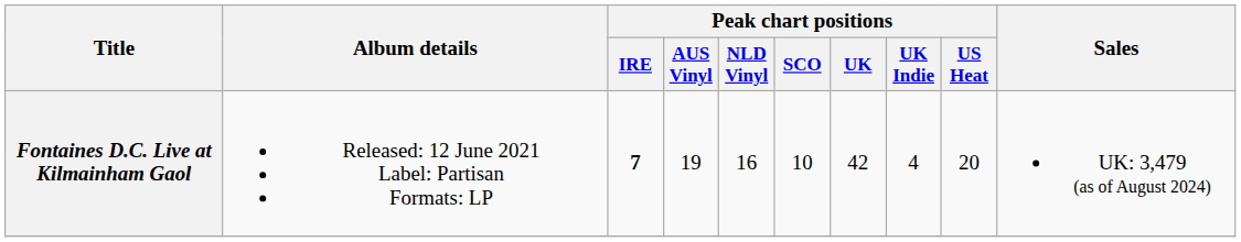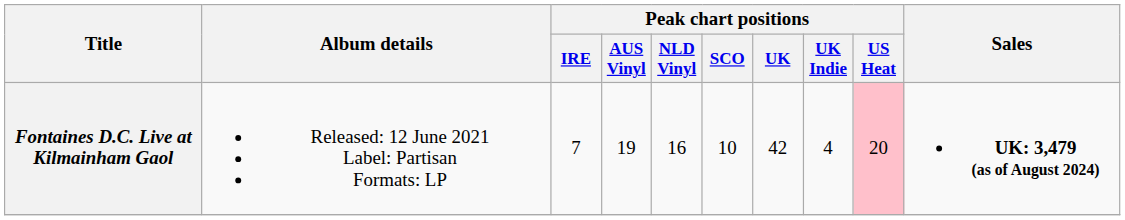Fontaines D.C. Live at Kilmainham Gaol | Peak chart positions / IRE: bold -> normal
Fontaines D.C. Live at Kilmainham Gaol | Peak chart positions / US Heat: no background -> pink background
Fontaines D.C. Live at Kilmainham Gaol | Sales: normal -> bold
